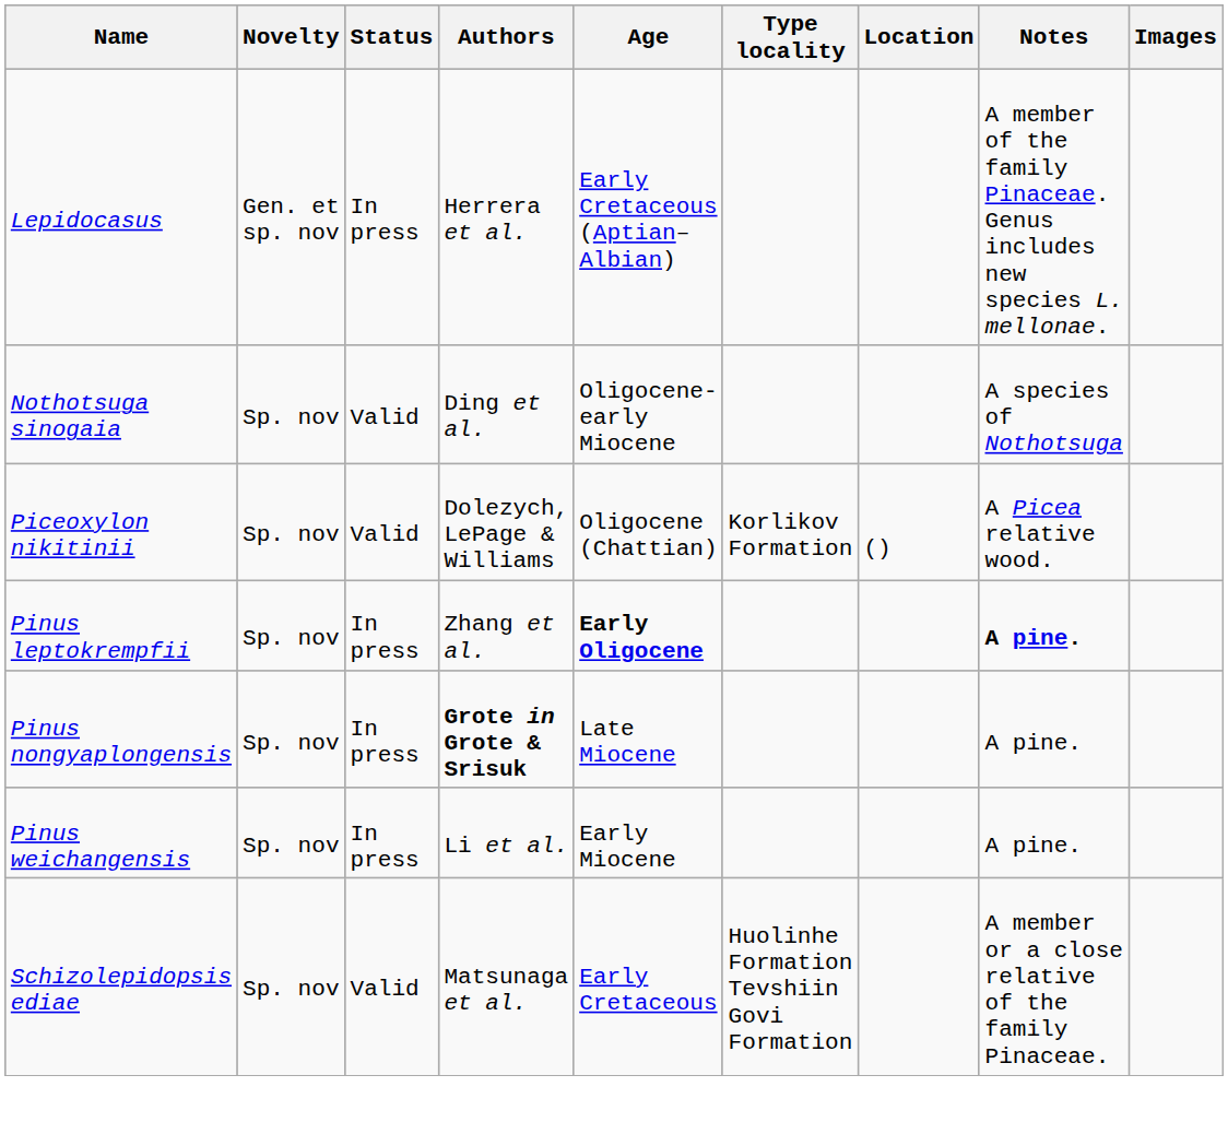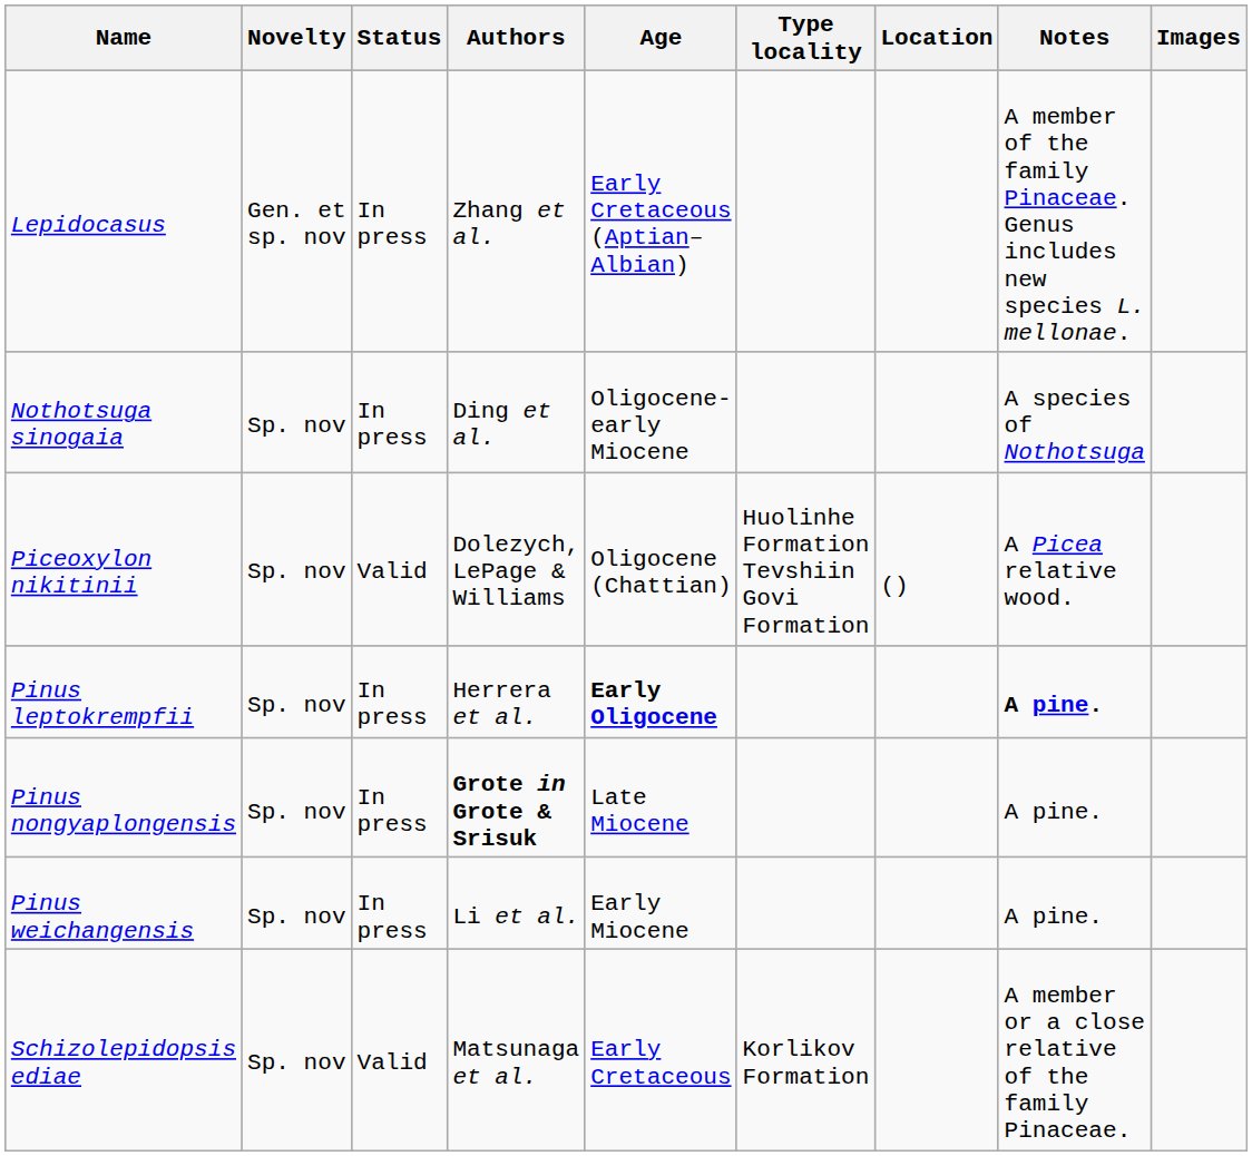Lepidocasus | Authors: Herrera et al. -> Zhang et al.
Nothotsuga sinogaia | Status: Valid -> In press
Piceoxylon nikitinii | Type locality: Korlikov Formation -> Huolinhe Formation Tevshiin Govi Formation
Pinus leptokrempfii | Authors: Zhang et al. -> Herrera et al.
Schizolepidopsis ediae | Type locality: Huolinhe Formation Tevshiin Govi Formation -> Korlikov Formation
